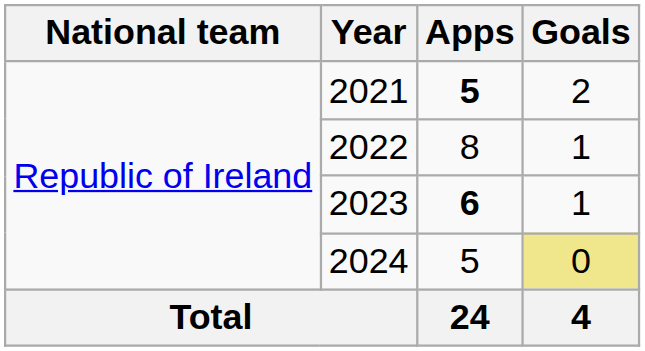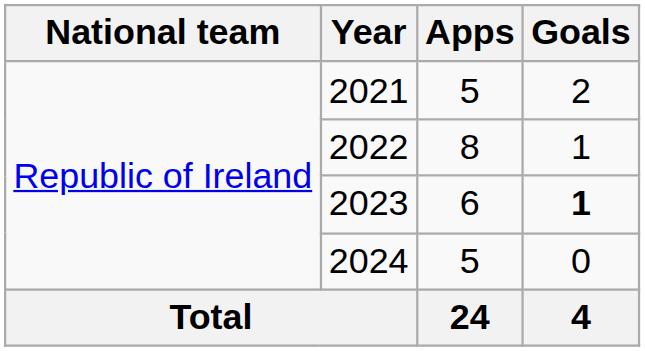2021 | Apps: bold -> normal
2023 | Apps: bold -> normal
2023 | Goals: normal -> bold
2024 | Goals: khaki background -> no background
